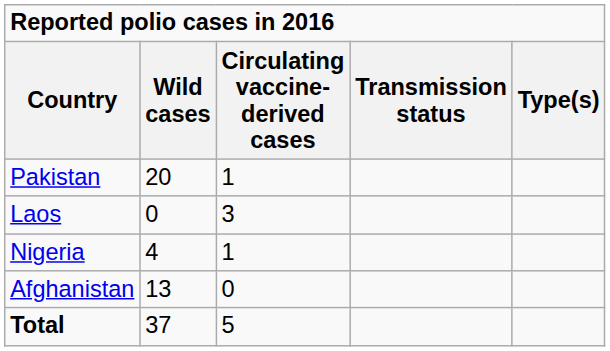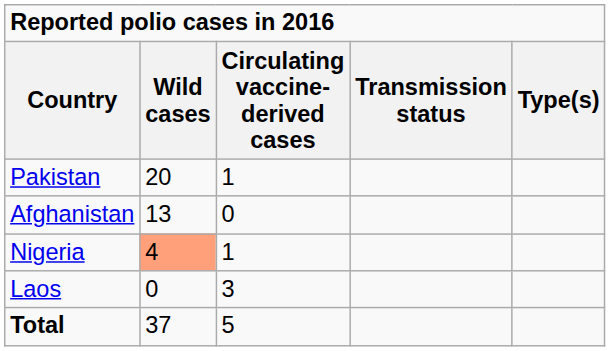rows swapped: Afghanistan <-> Laos
Nigeria | column 2: no background -> lightsalmon background
